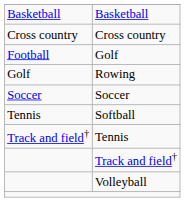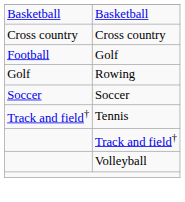- row: Tennis | Softball
